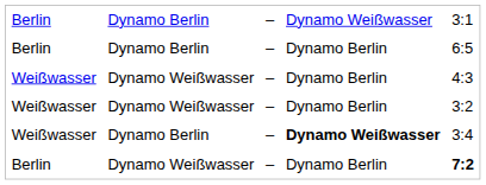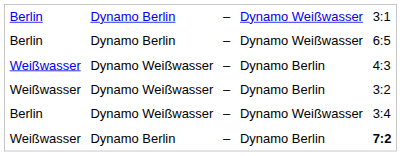row 2 | column 4: Dynamo Berlin -> Dynamo Weißwasser
row 5 | column 1: Weißwasser -> Berlin
row 5 | column 2: Dynamo Berlin -> Dynamo Weißwasser
row 5 | column 4: bold -> normal
row 6 | column 1: Berlin -> Weißwasser
row 6 | column 2: Dynamo Weißwasser -> Dynamo Berlin
